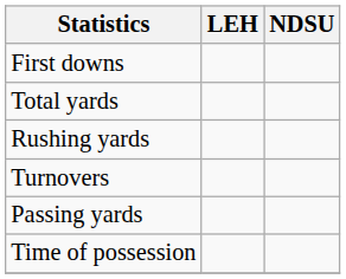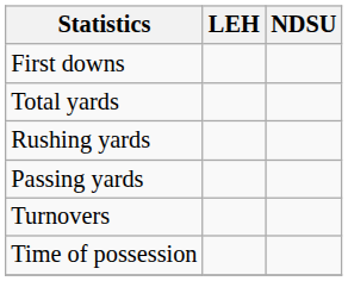rows swapped: Passing yards <-> Turnovers
